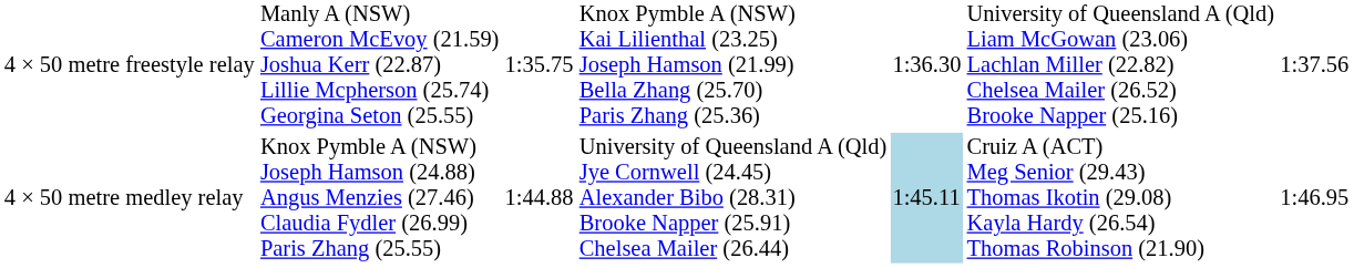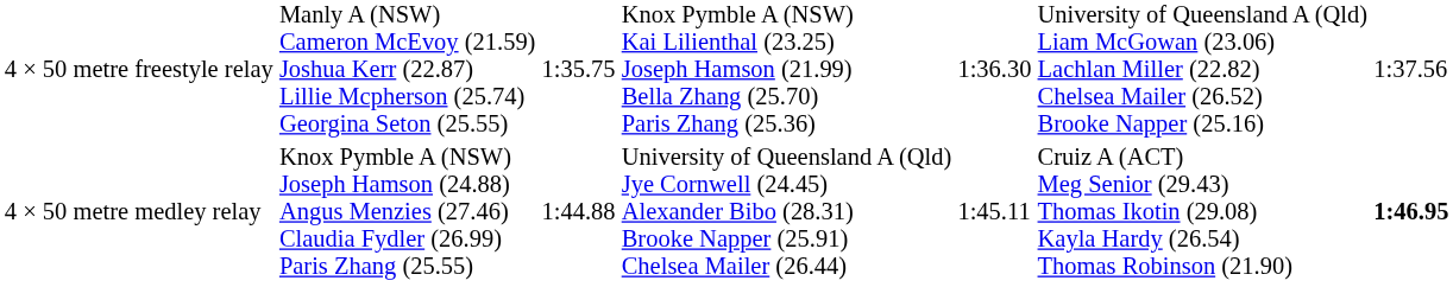4 × 50 metre medley relay | column 5: lightblue background -> no background
4 × 50 metre medley relay | column 7: normal -> bold
